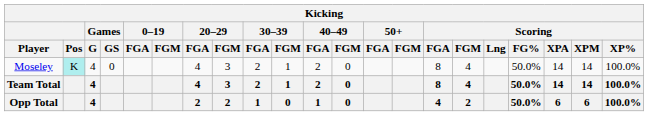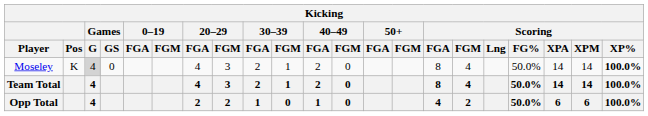Moseley | Pos: paleturquoise background -> no background
Moseley | Games / G: no background -> lightgrey background
Moseley | Scoring / XP%: normal -> bold
